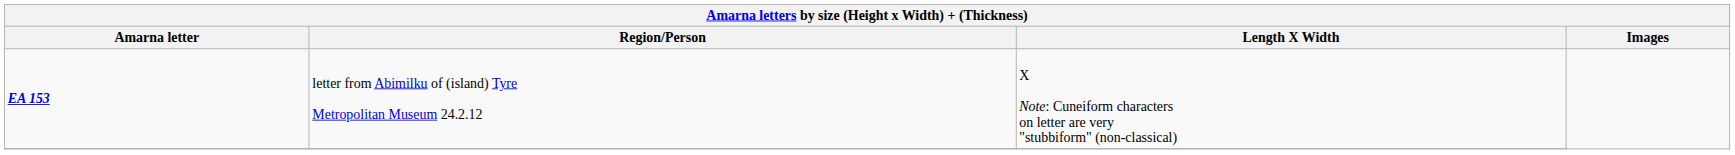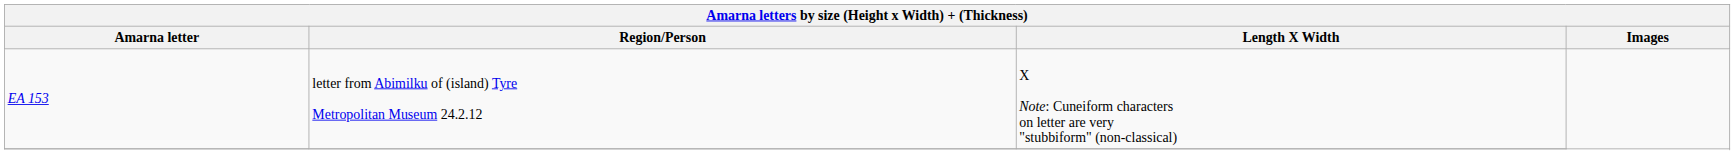EA 153 | Amarna letter: bold -> normal
